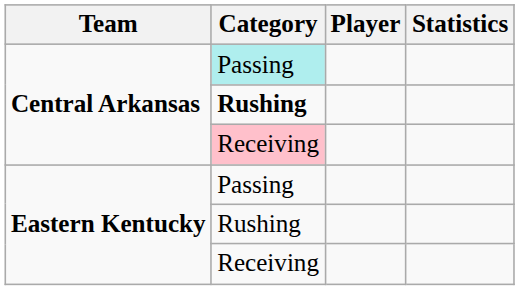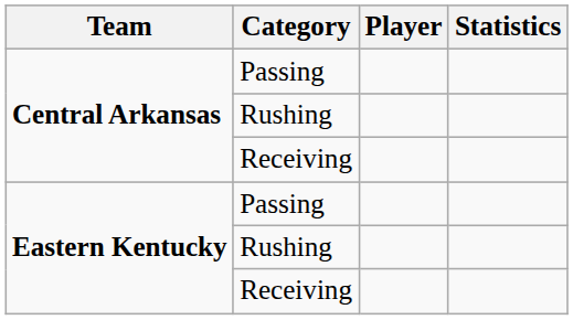Central Arkansas / Passing | Category: paleturquoise background -> no background
Central Arkansas / Rushing | Category: bold -> normal
Central Arkansas / Receiving | Category: pink background -> no background
